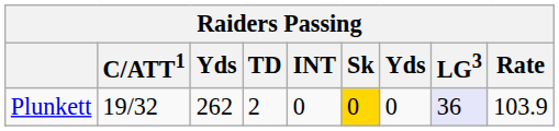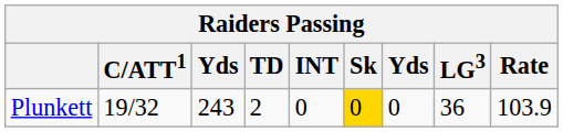Plunkett | column 3: 262 -> 243
Plunkett | LG3: lavender background -> no background
